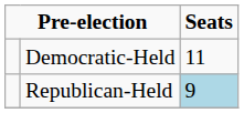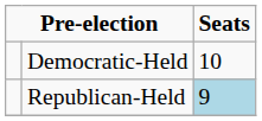Democratic-Held | column 3: 11 -> 10
